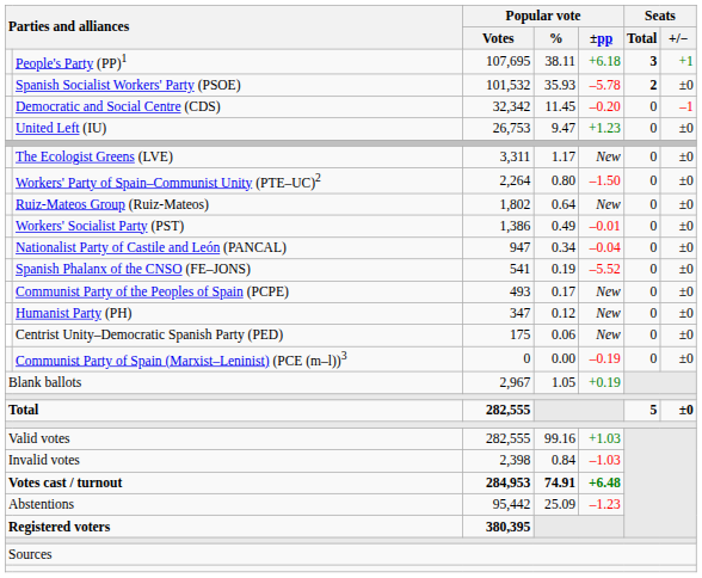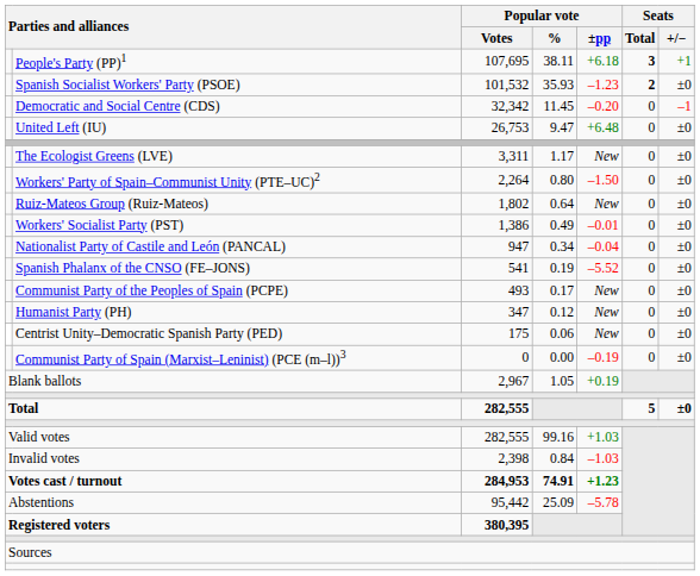Spanish Socialist Workers' Party (PSOE) | Popular vote / ±pp: –5.78 -> –1.23
United Left (IU) | Popular vote / ±pp: +1.23 -> +6.48
Votes cast / turnout | Popular vote / ±pp: +6.48 -> +1.23
Abstentions | Popular vote / ±pp: –1.23 -> –5.78
